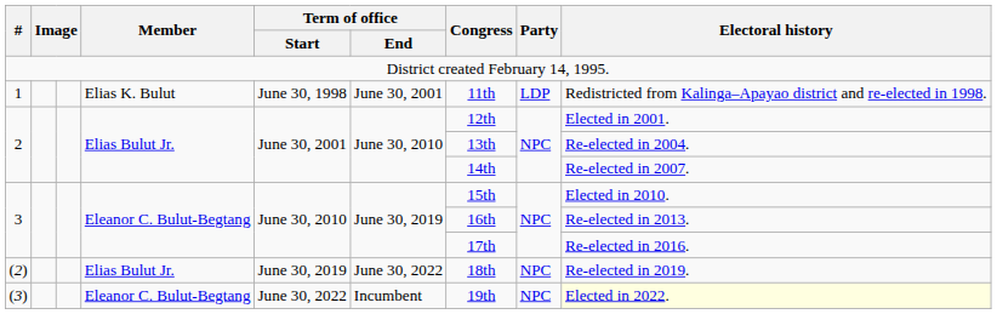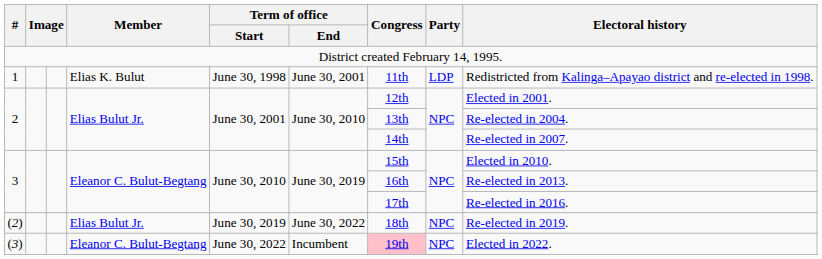(3) | Congress: no background -> pink background
(3) | Electoral history: lightyellow background -> no background
